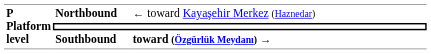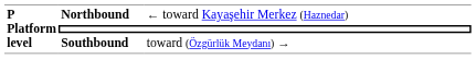Southbound | column 3: bold -> normal
